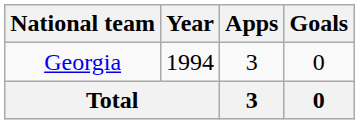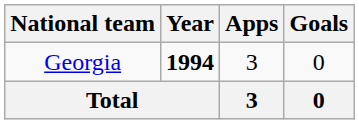Georgia | Year: normal -> bold
